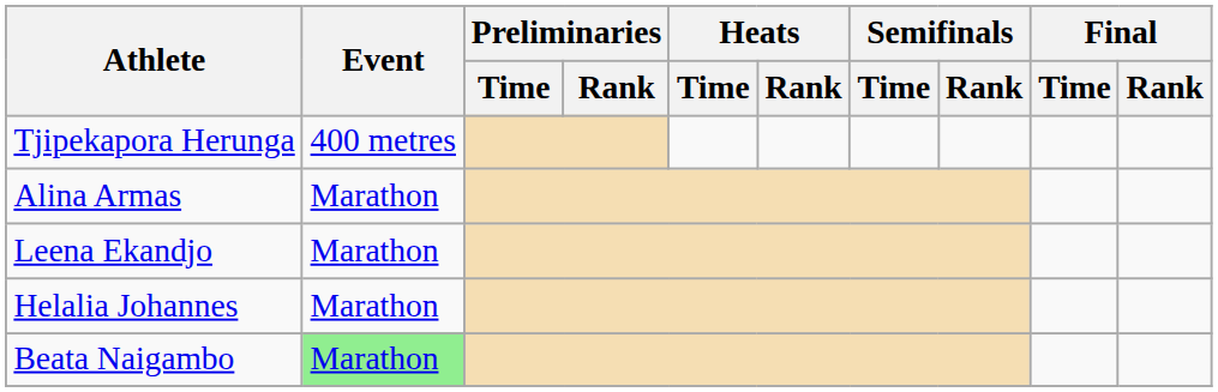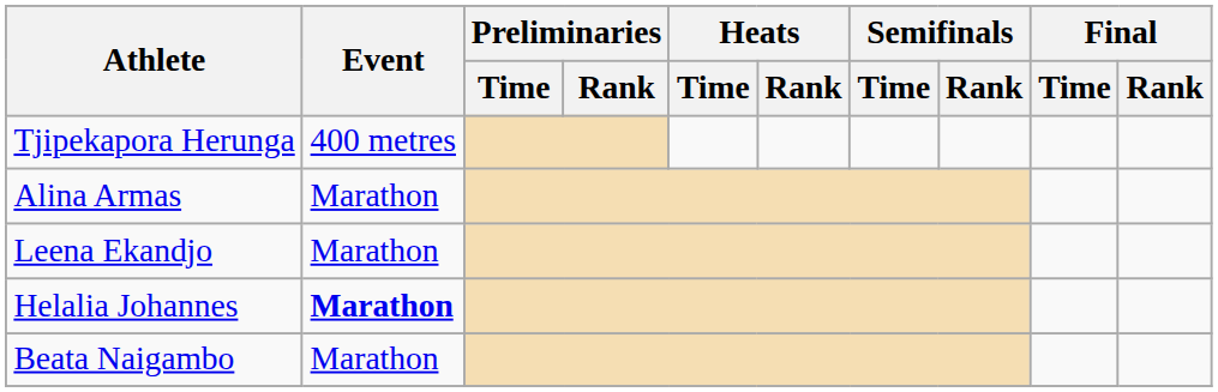Helalia Johannes | Event: normal -> bold
Beata Naigambo | Event: lightgreen background -> no background
